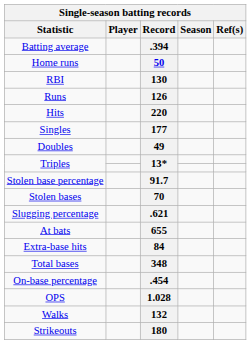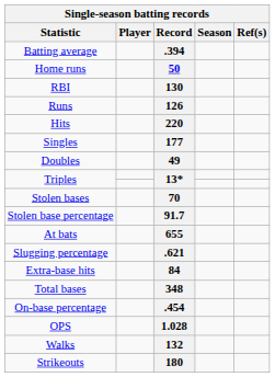rows swapped: 70 <-> 91.7
rows swapped: 655 <-> .621
